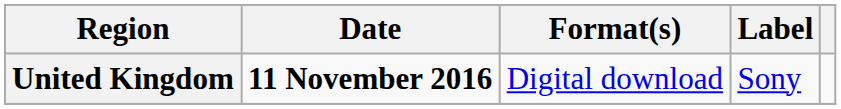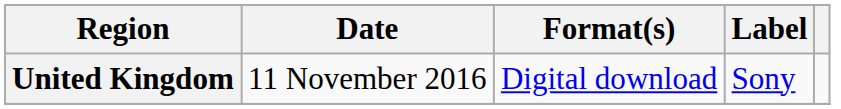United Kingdom | Date: bold -> normal
